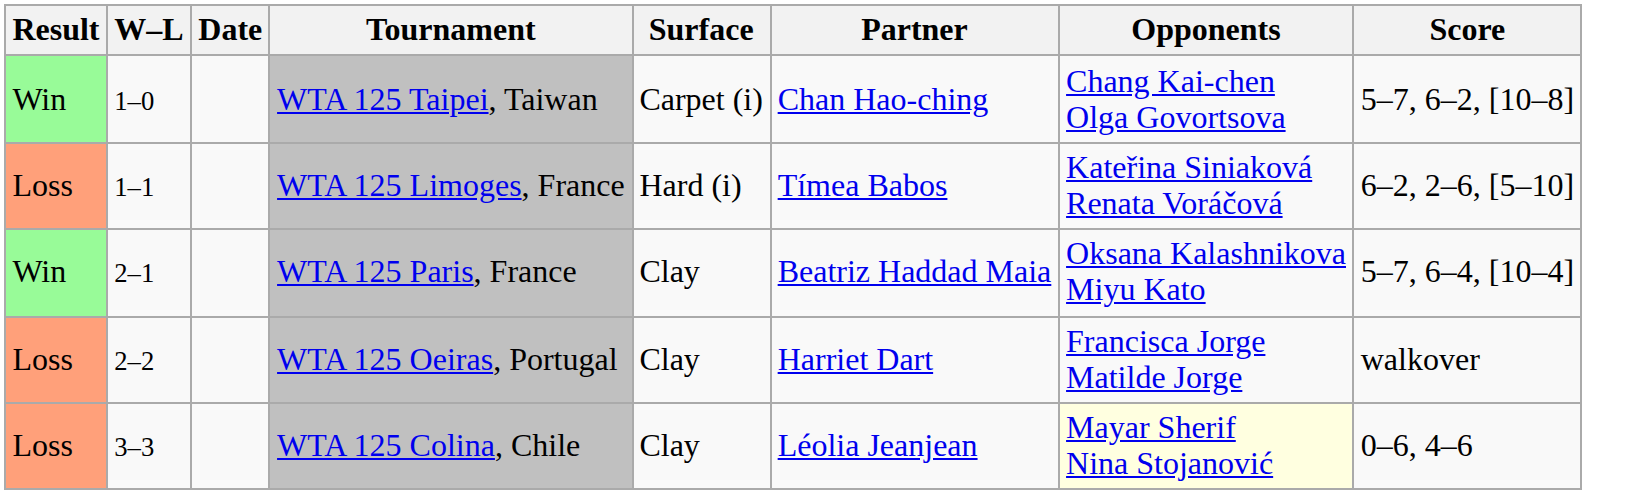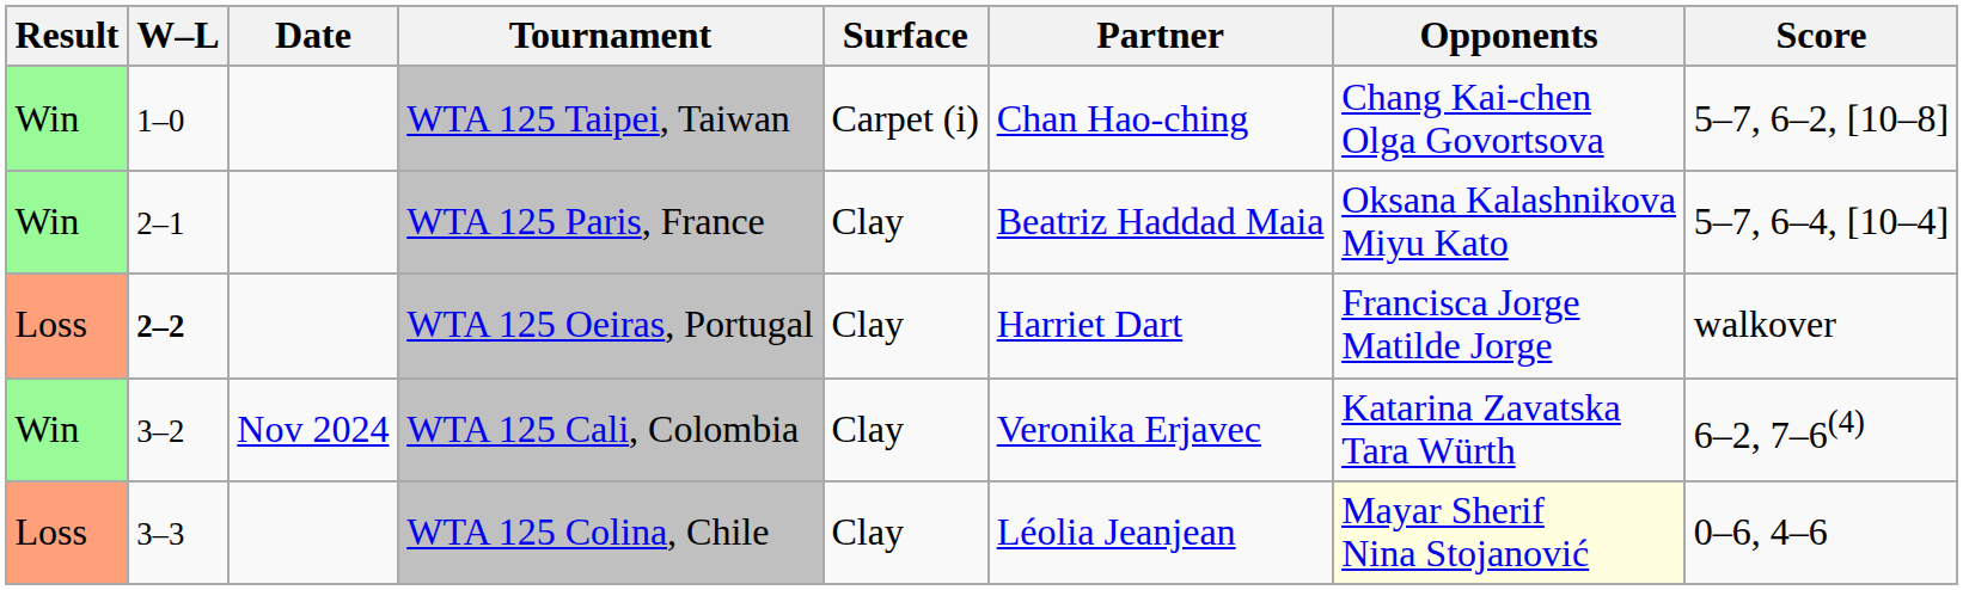- row: Loss | 1–1 | WTA 125 Limoges, France | Hard (i) | Tímea Babos | Kateřina Siniaková Renata Voráčová | 6–2, 2–6, [5–10]
WTA 125 Oeiras, Portugal | W–L: normal -> bold
+ row: Win | 3–2 | Nov 2024 | WTA 125 Cali, Colombia | Clay | Veronika Erjavec | Katarina Zavatska Tara Würth | 6–2, 7–6(4)
